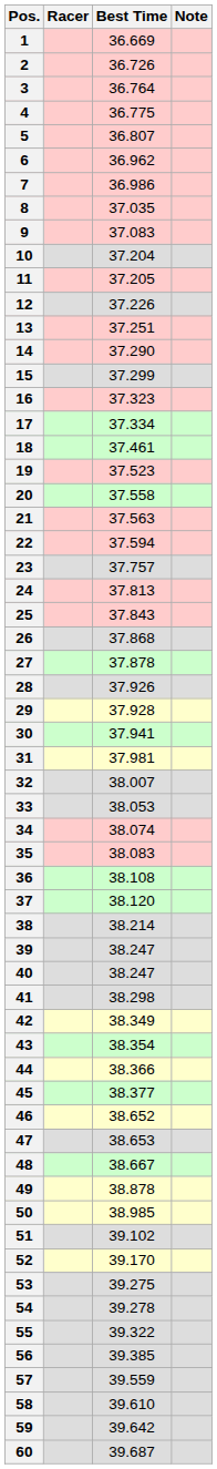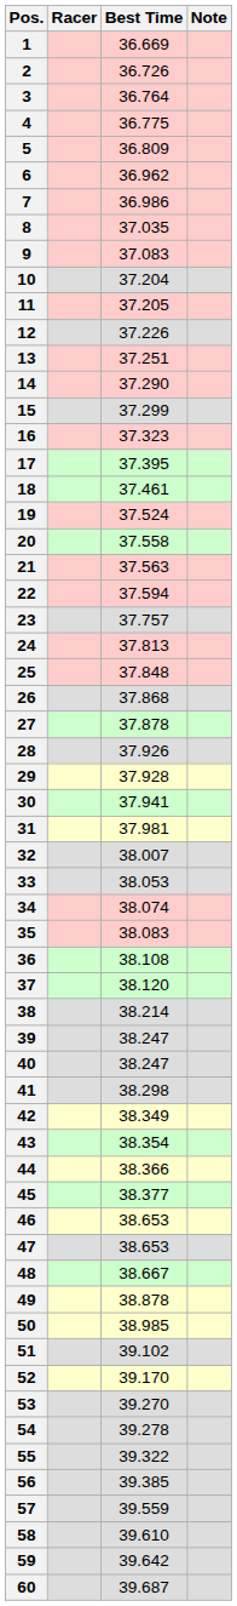5 | Best Time: 36.807 -> 36.809
17 | Best Time: 37.334 -> 37.395
19 | Best Time: 37.523 -> 37.524
25 | Best Time: 37.843 -> 37.848
46 | Best Time: 38.652 -> 38.653
53 | Best Time: 39.275 -> 39.270
